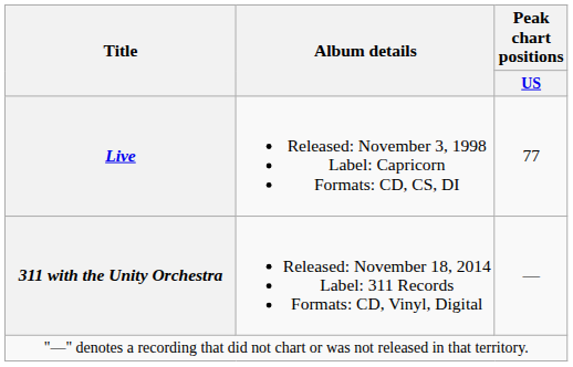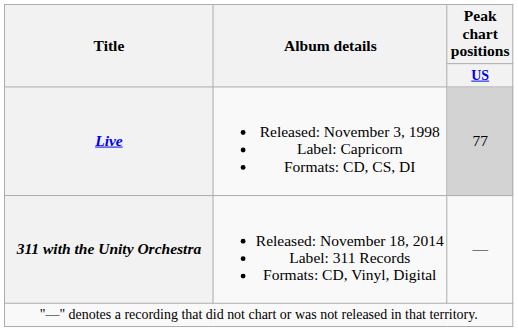Live | Peak chart positions / US: no background -> lightgrey background
